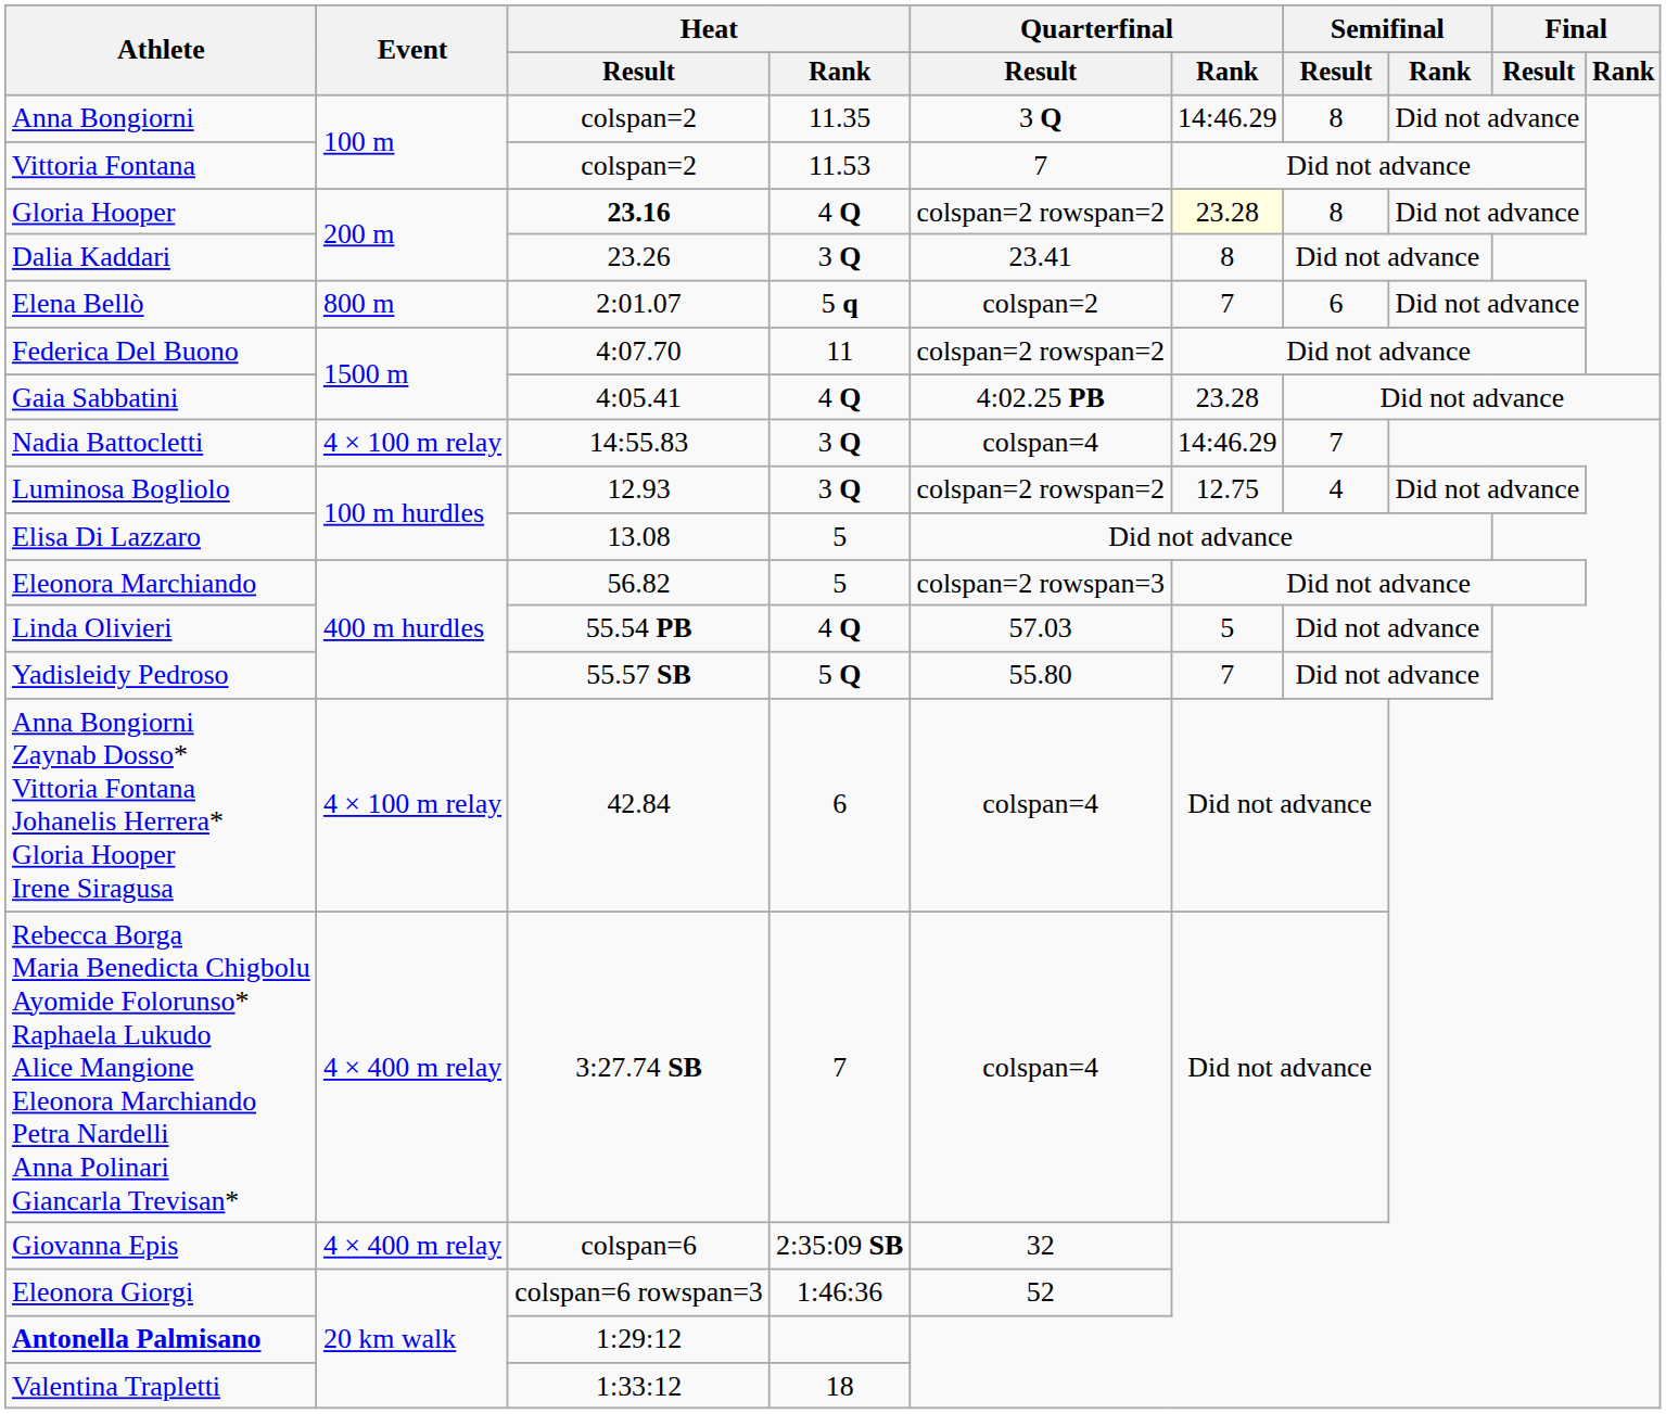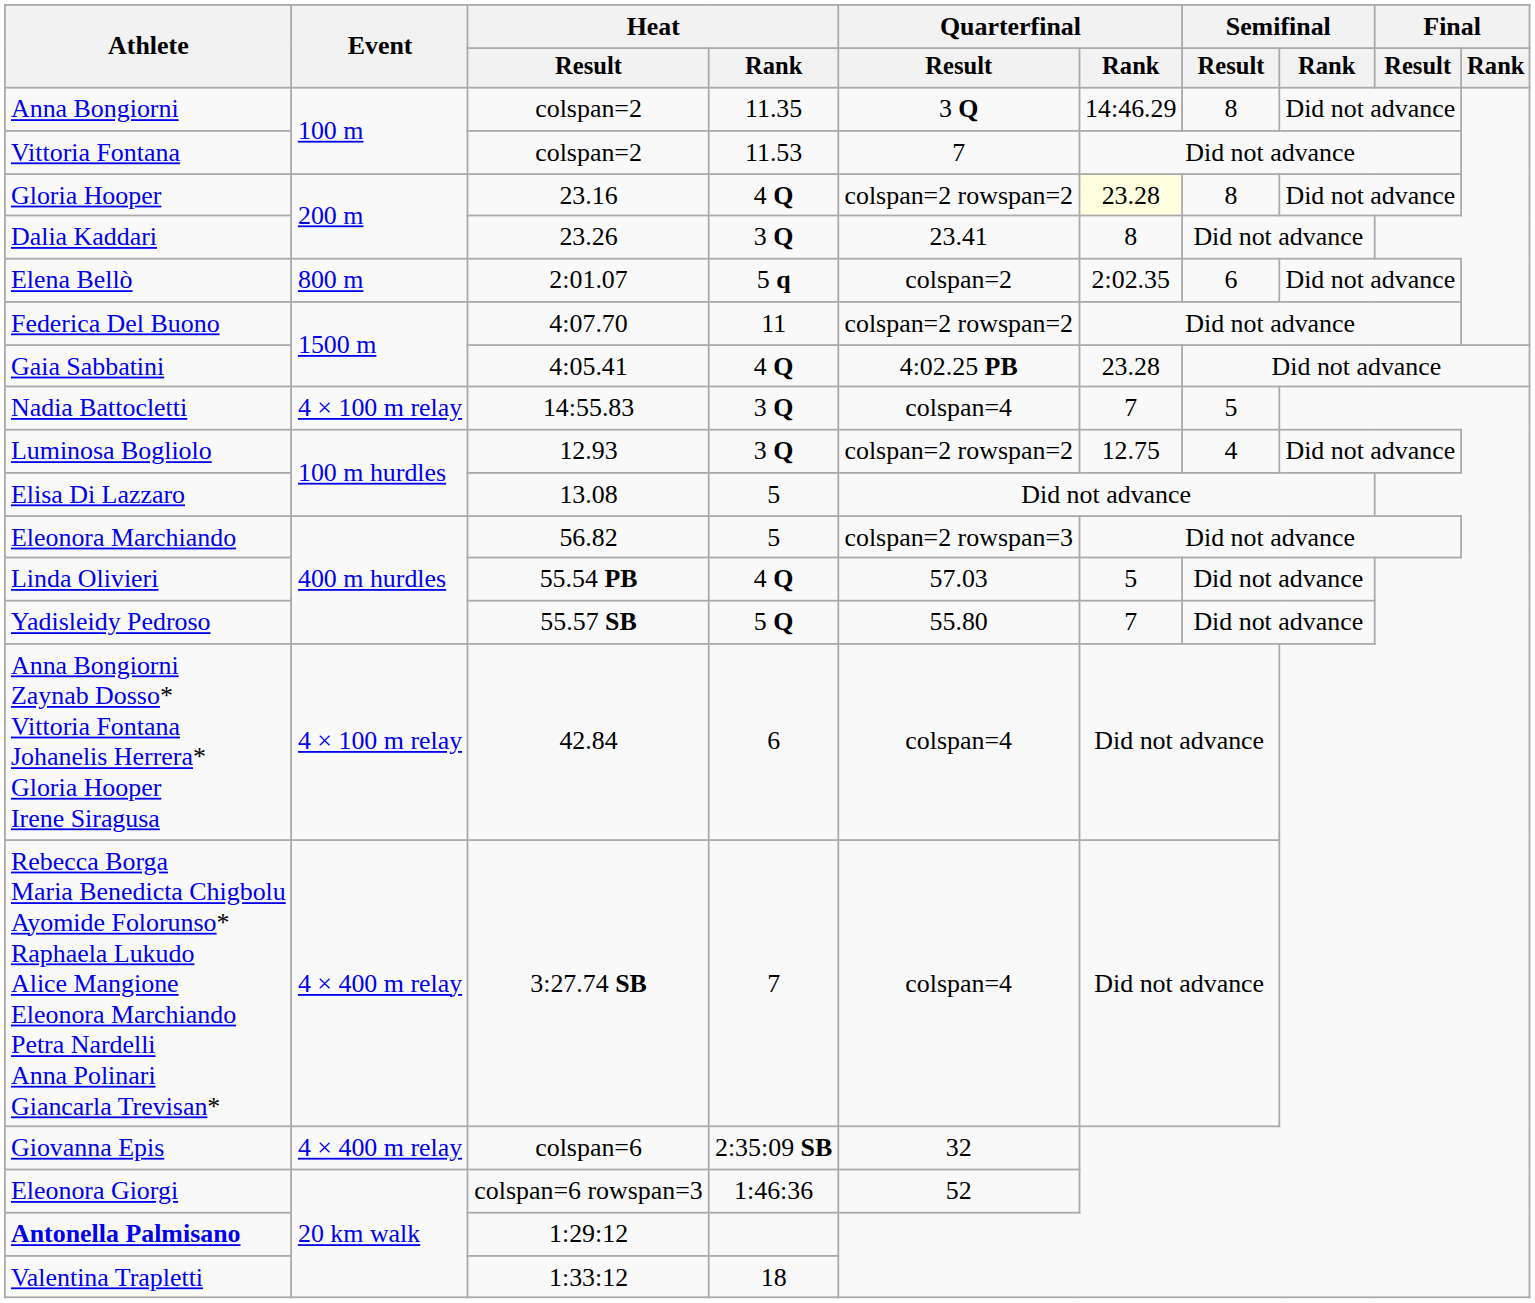Gloria Hooper | Heat / Result: bold -> normal
Elena Bellò | Quarterfinal / Rank: 7 -> 2:02.35
Nadia Battocletti | Quarterfinal / Rank: 14:46.29 -> 7
Nadia Battocletti | Semifinal / Result: 7 -> 5
